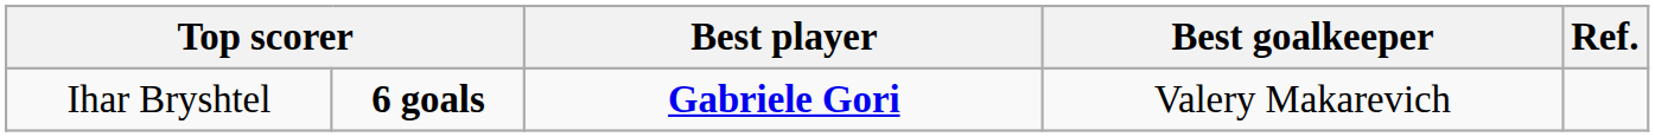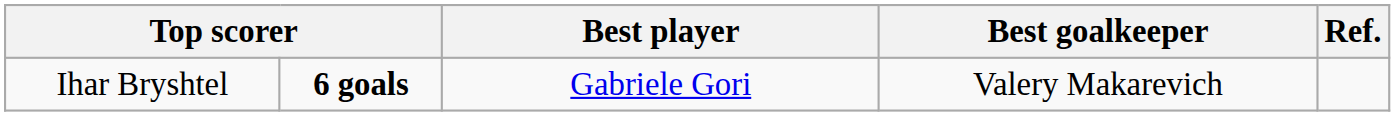Ihar Bryshtel | Best player: bold -> normal
